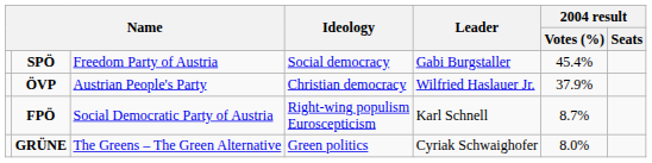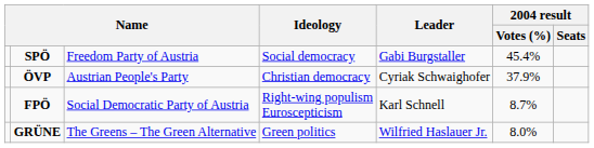ÖVP | Leader: Wilfried Haslauer Jr. -> Cyriak Schwaighofer
GRÜNE | Leader: Cyriak Schwaighofer -> Wilfried Haslauer Jr.
